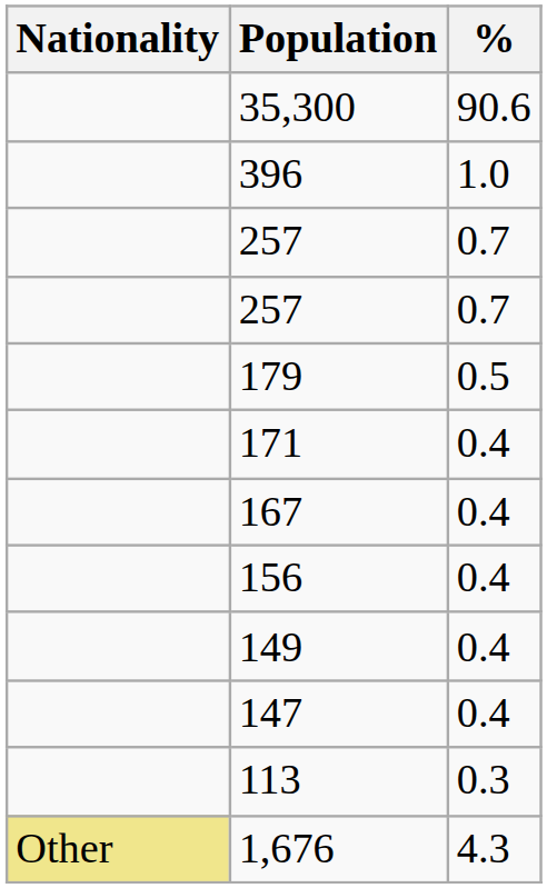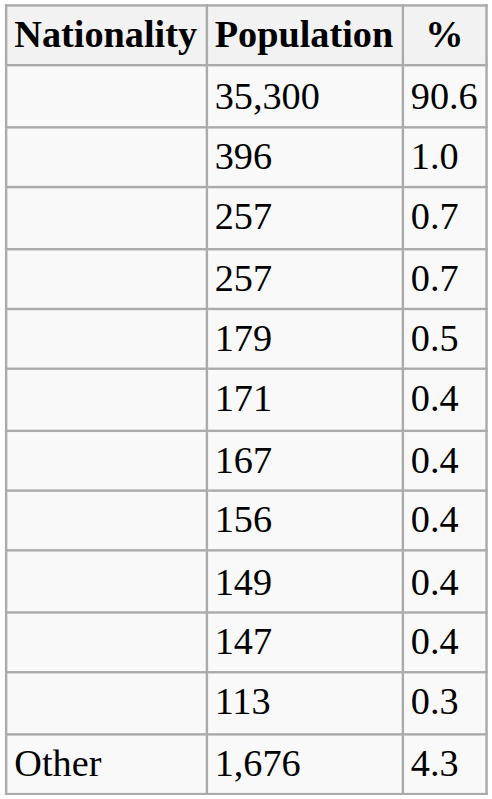1,676 | Nationality: khaki background -> no background
